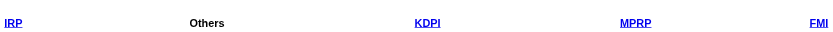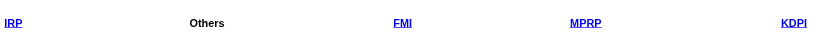columns swapped: 6 <-> 1
